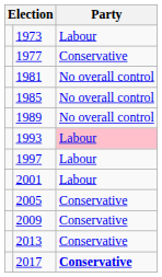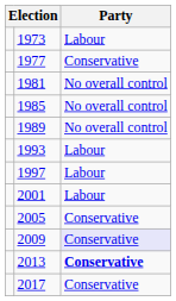1993 | Party: pink background -> no background
2009 | Party: no background -> lavender background
2013 | Party: normal -> bold
2017 | Party: bold -> normal
